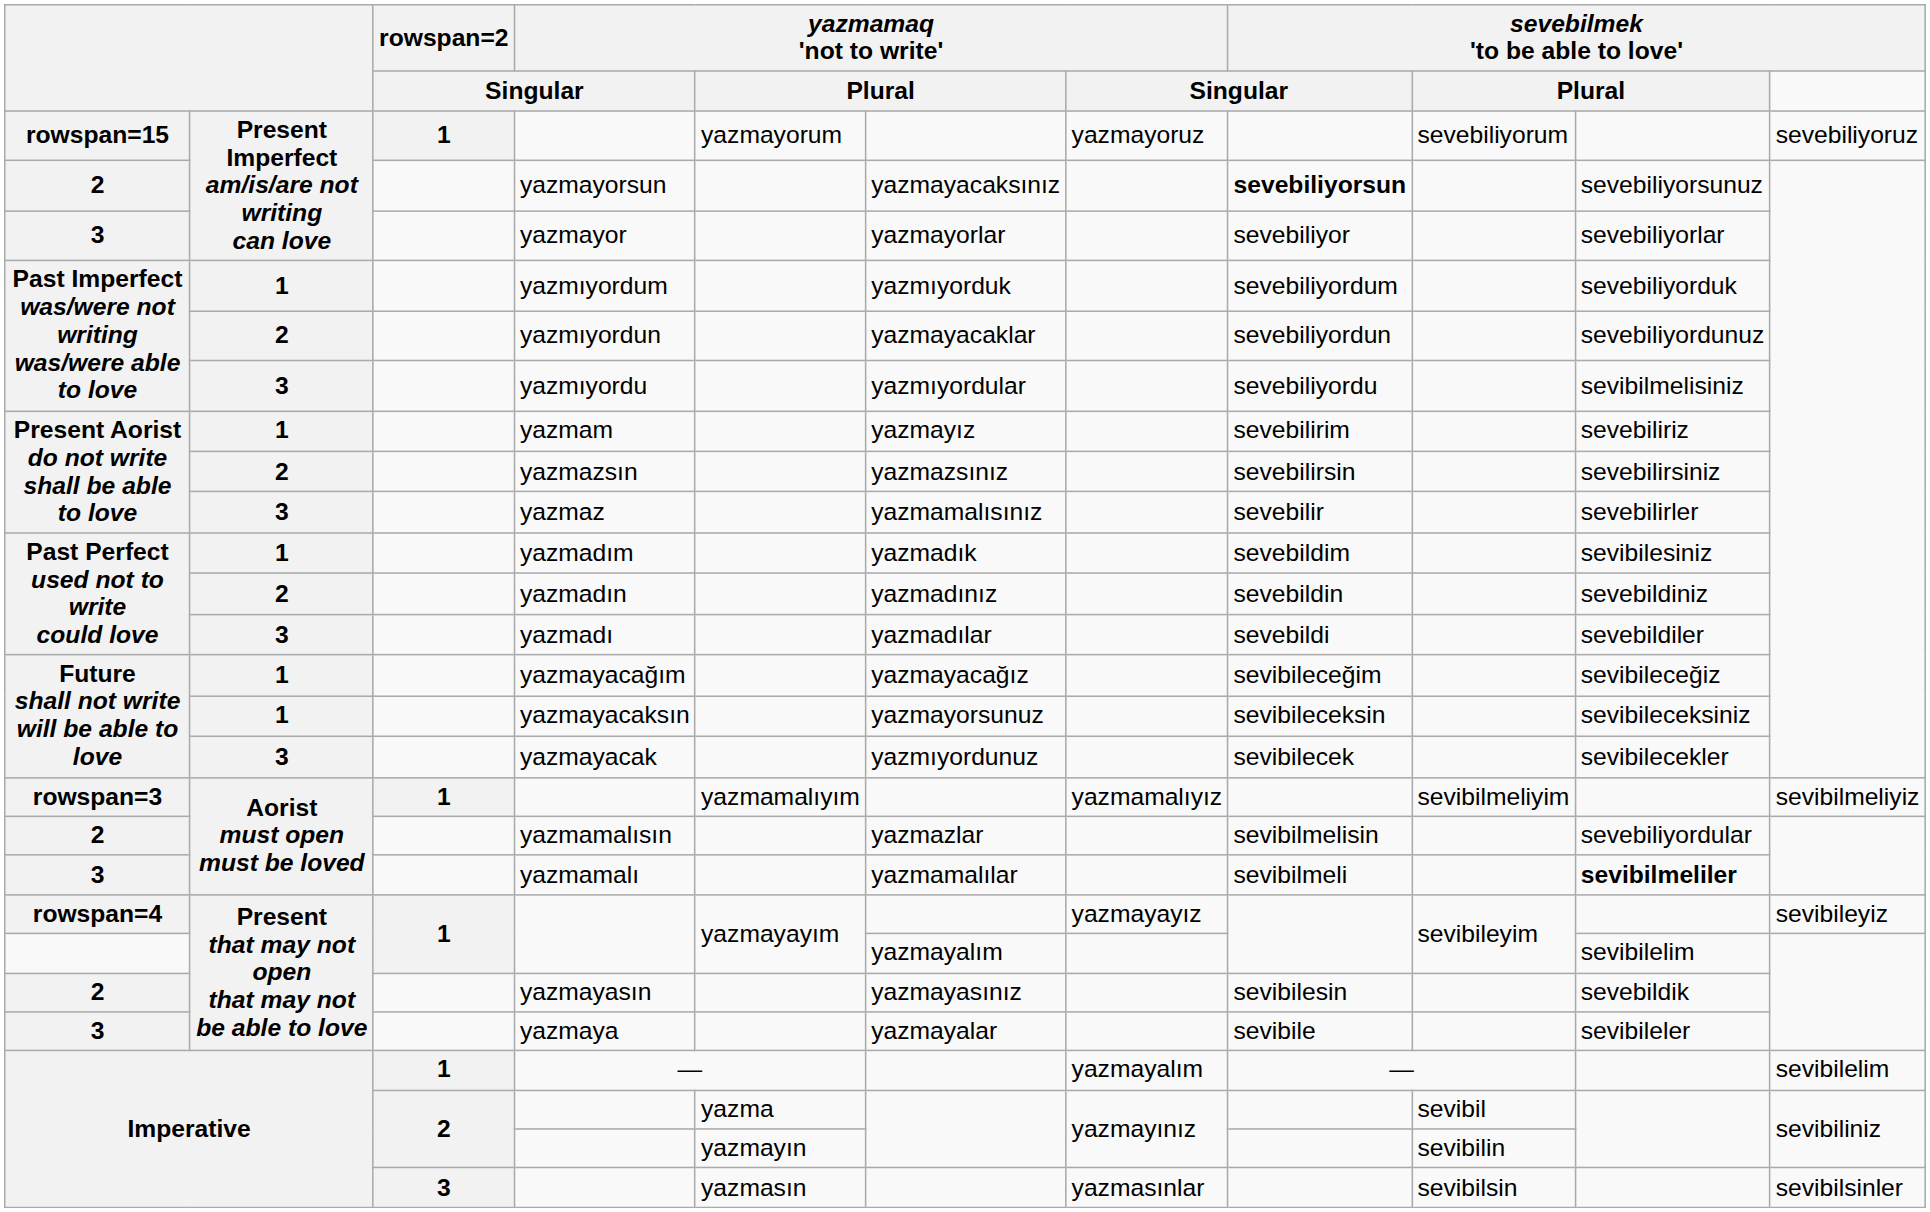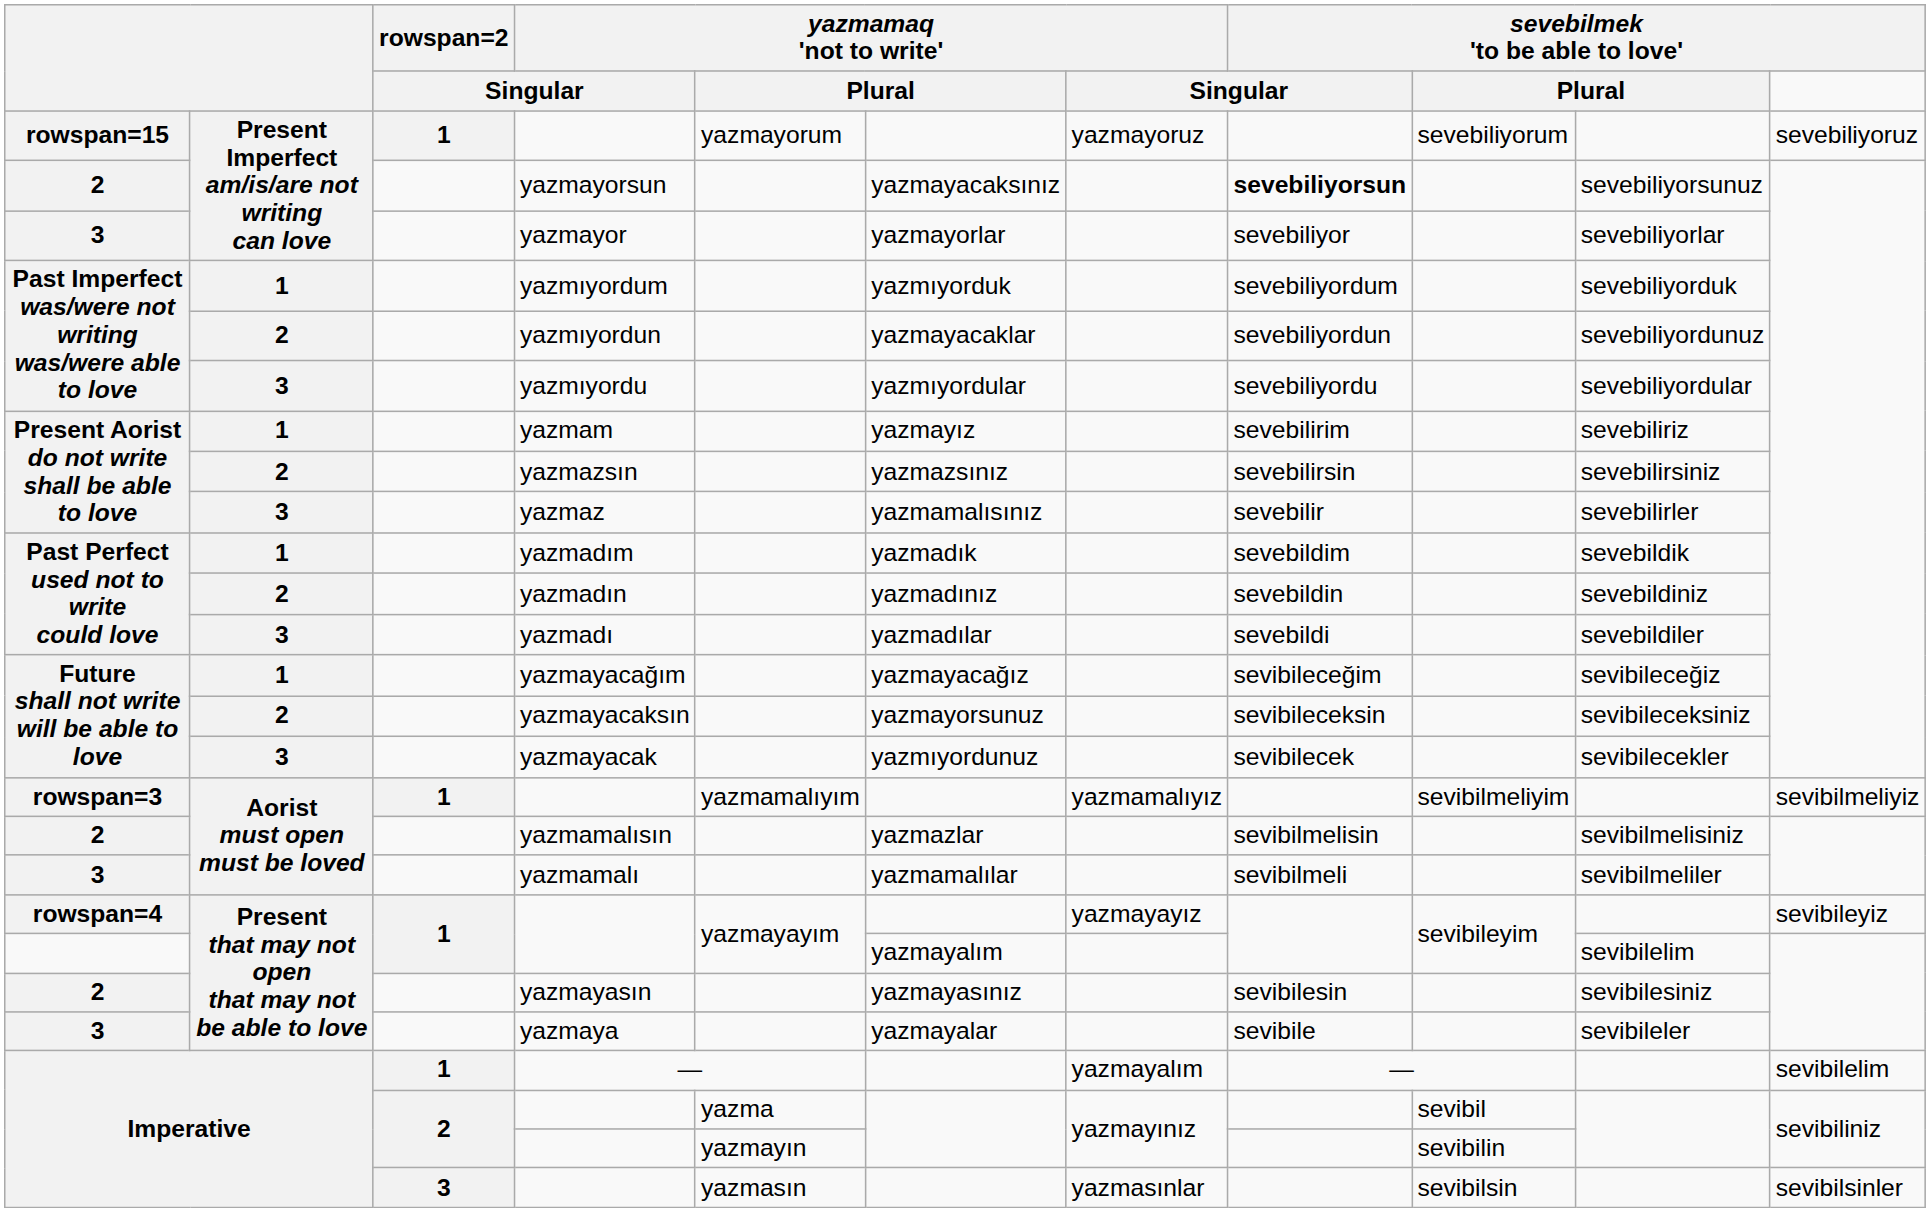yazmıyordu | column 10: sevibilmelisiniz -> sevebiliyordular
yazmadım | column 10: sevibilesiniz -> sevebildik
yazmayacaksın | column 2: 1 -> 2
yazmamalısın | column 10: sevebiliyordular -> sevibilmelisiniz
yazmamalı | column 10: bold -> normal
yazmayasın | column 10: sevebildik -> sevibilesiniz
